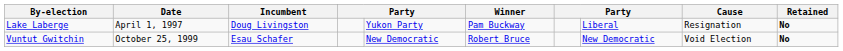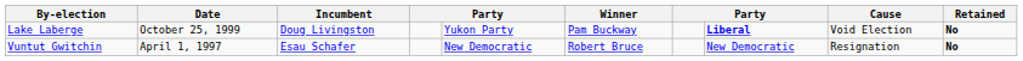Lake Laberge | Date: April 1, 1997 -> October 25, 1999
Lake Laberge | column 8: normal -> bold
Lake Laberge | Cause: Resignation -> Void Election
Vuntut Gwitchin | Date: October 25, 1999 -> April 1, 1997
Vuntut Gwitchin | Cause: Void Election -> Resignation
